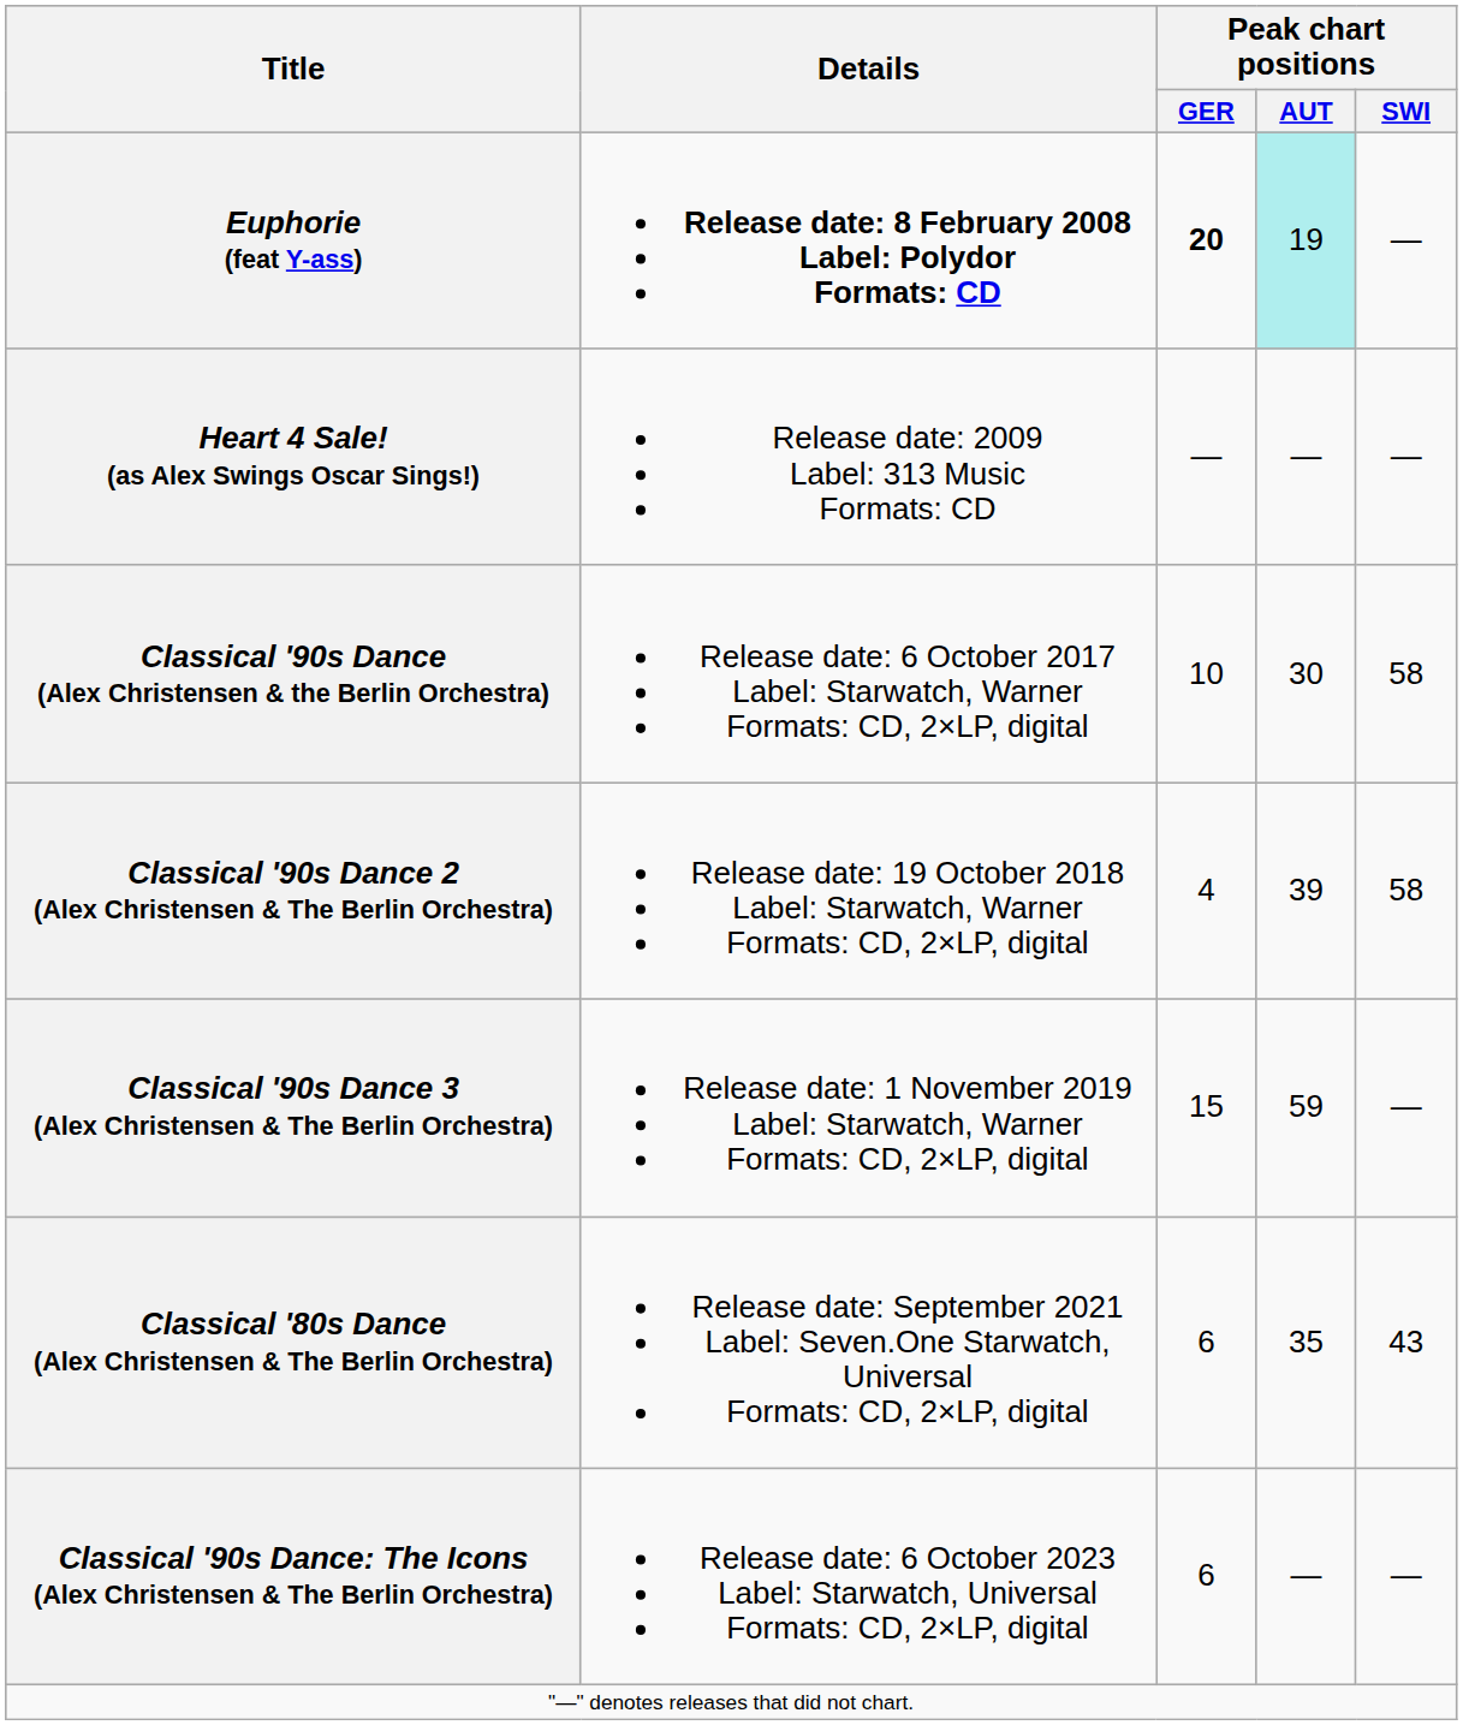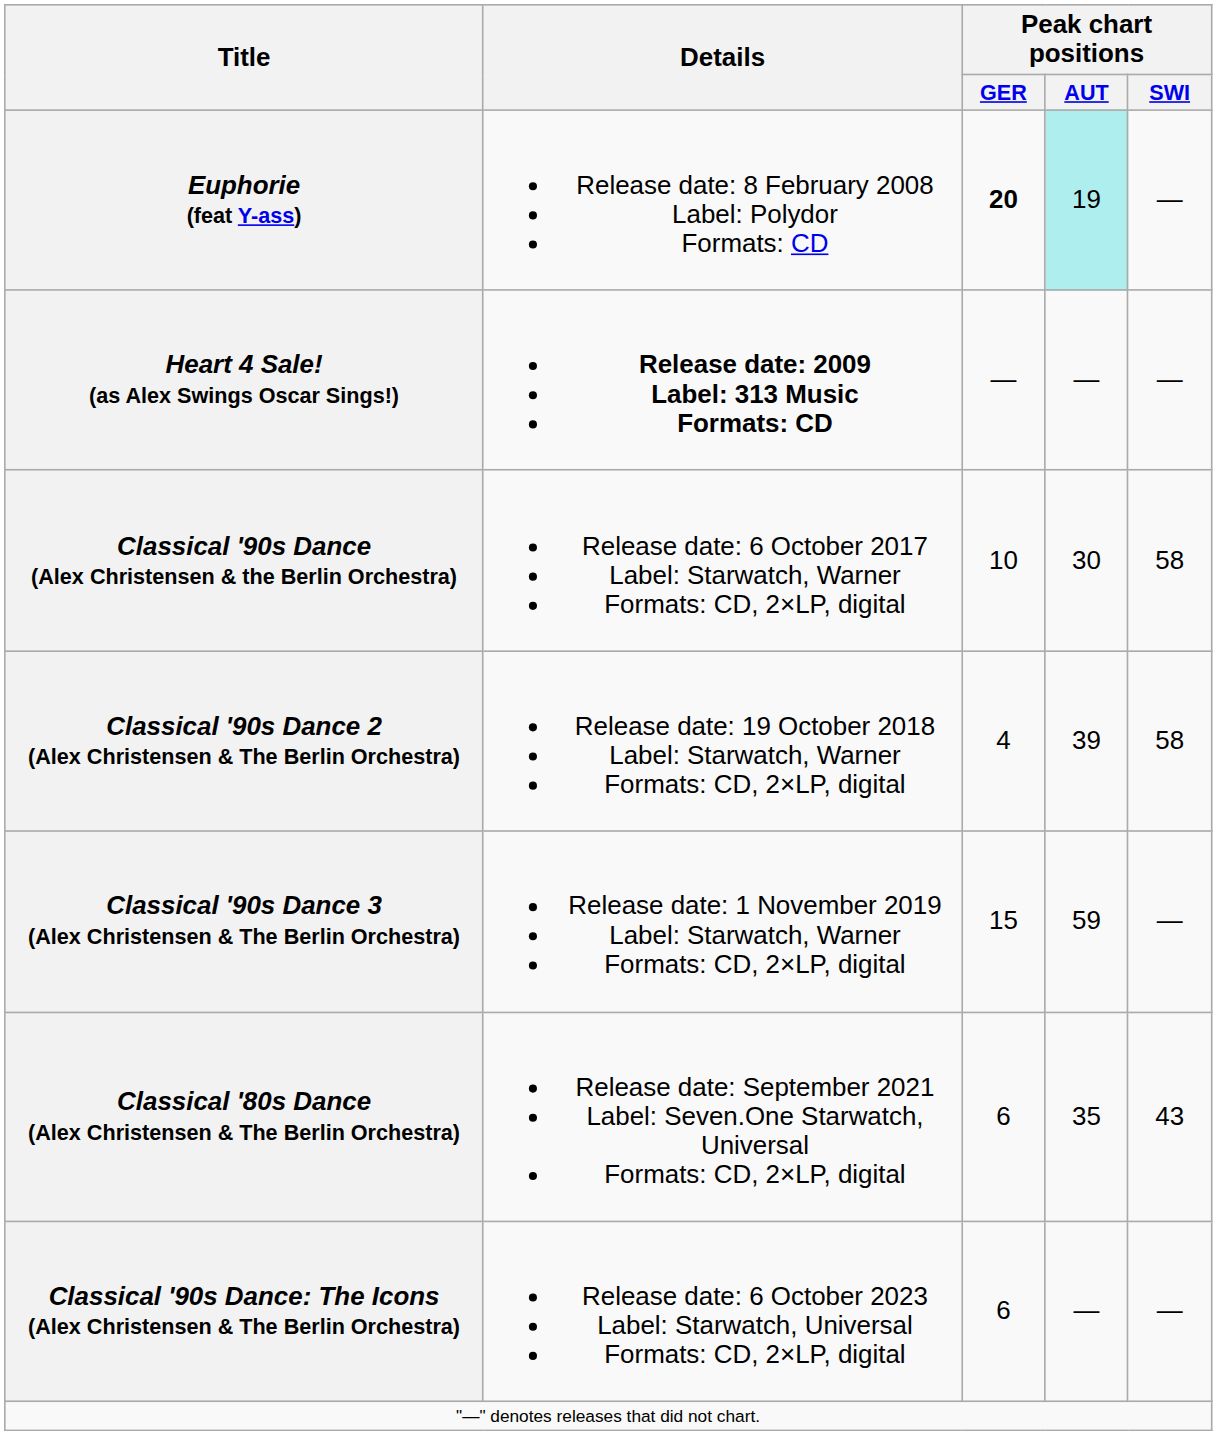Euphorie (feat Y-ass) | Details: bold -> normal
Heart 4 Sale! (as Alex Swings Oscar Sings!) | Details: normal -> bold
